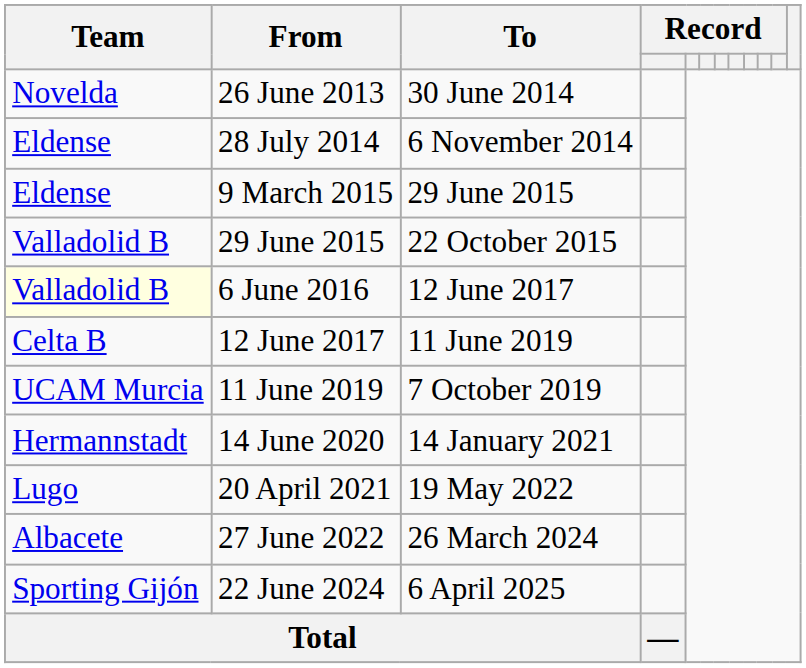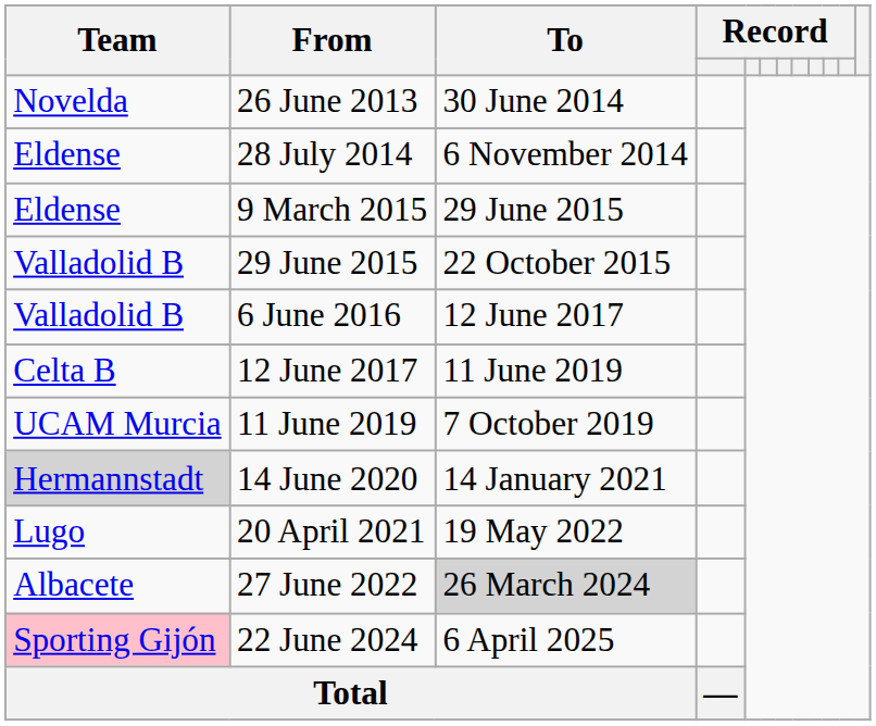6 June 2016 | Team: lightyellow background -> no background
14 June 2020 | Team: no background -> lightgrey background
27 June 2022 | To: no background -> lightgrey background
22 June 2024 | Team: no background -> pink background
